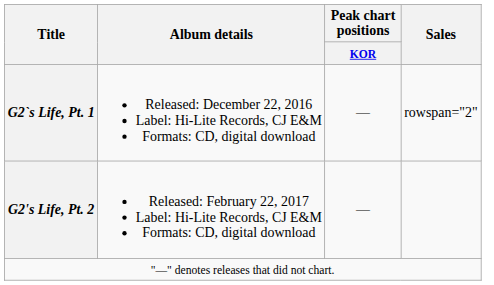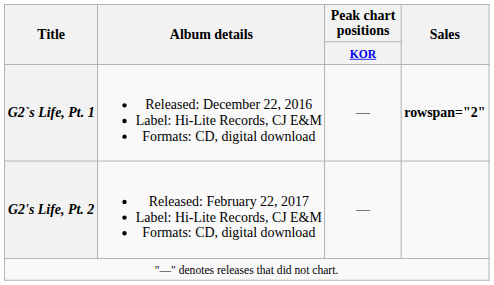G2`s Life, Pt. 1 | Sales: normal -> bold
